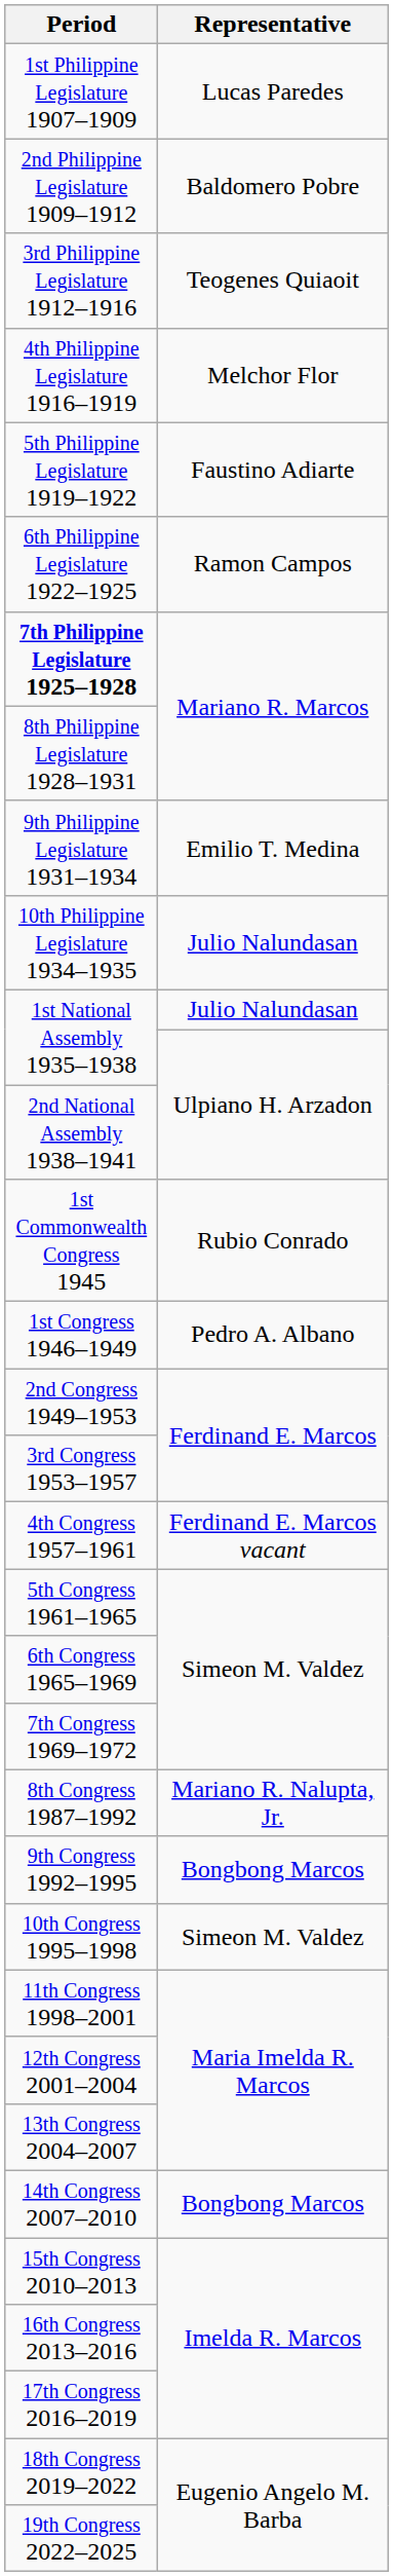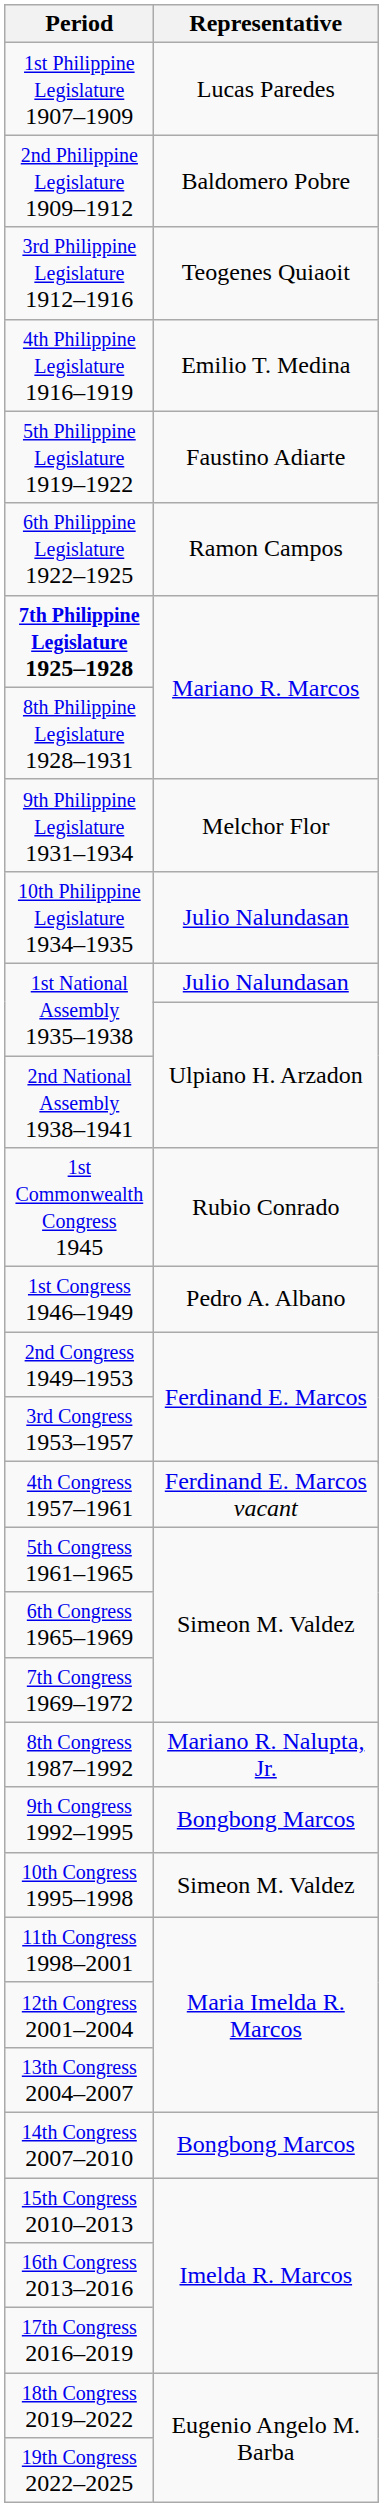row 5 | Representative: Melchor Flor -> Emilio T. Medina
row 10 | Representative: Emilio T. Medina -> Melchor Flor
